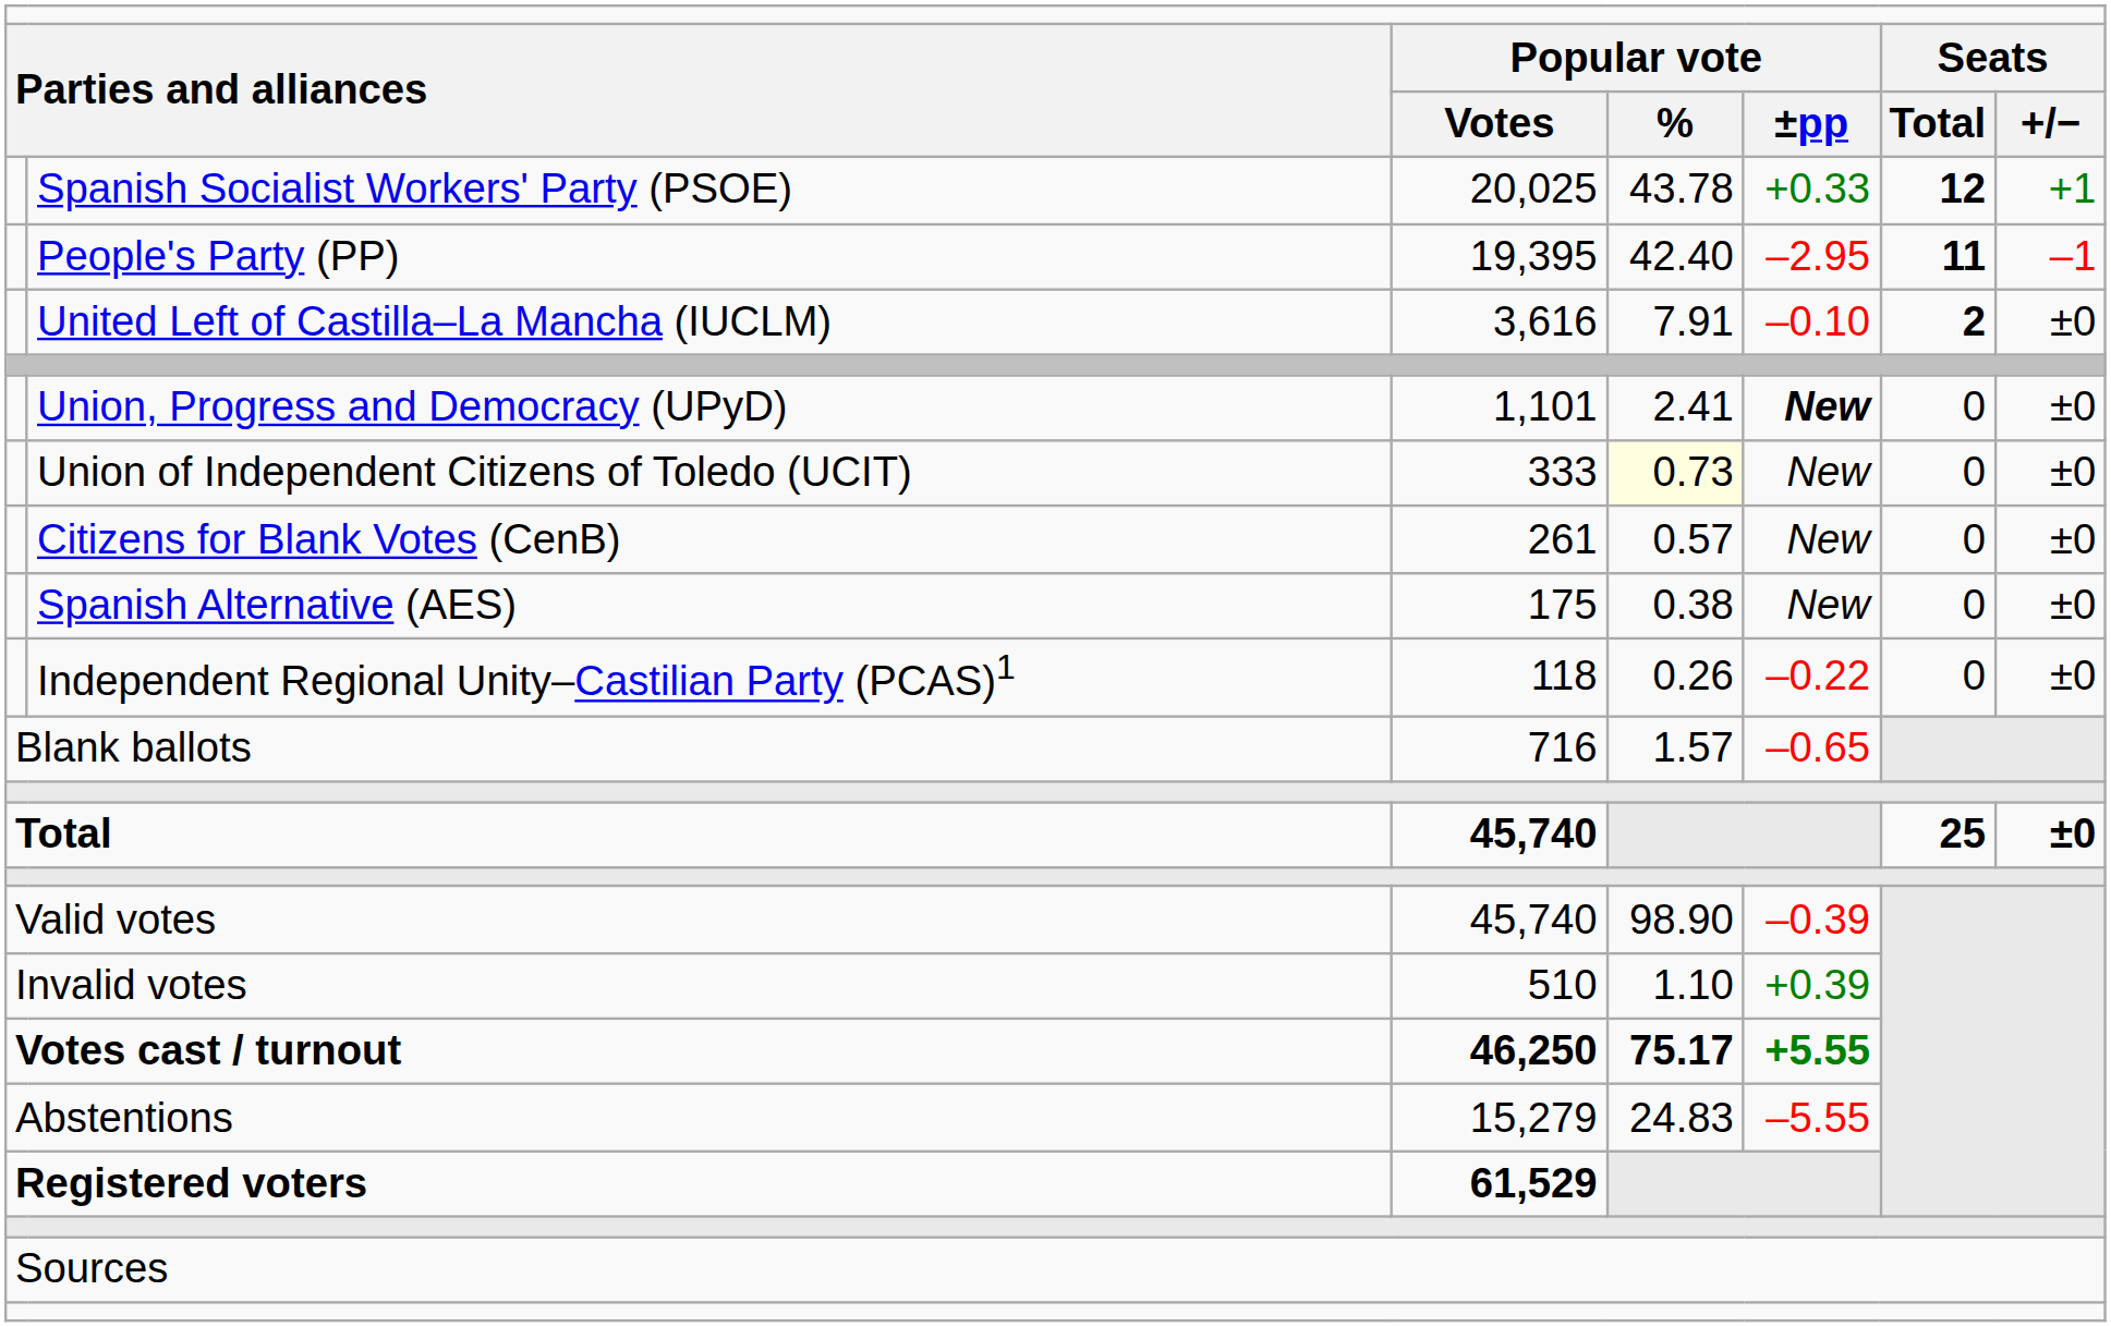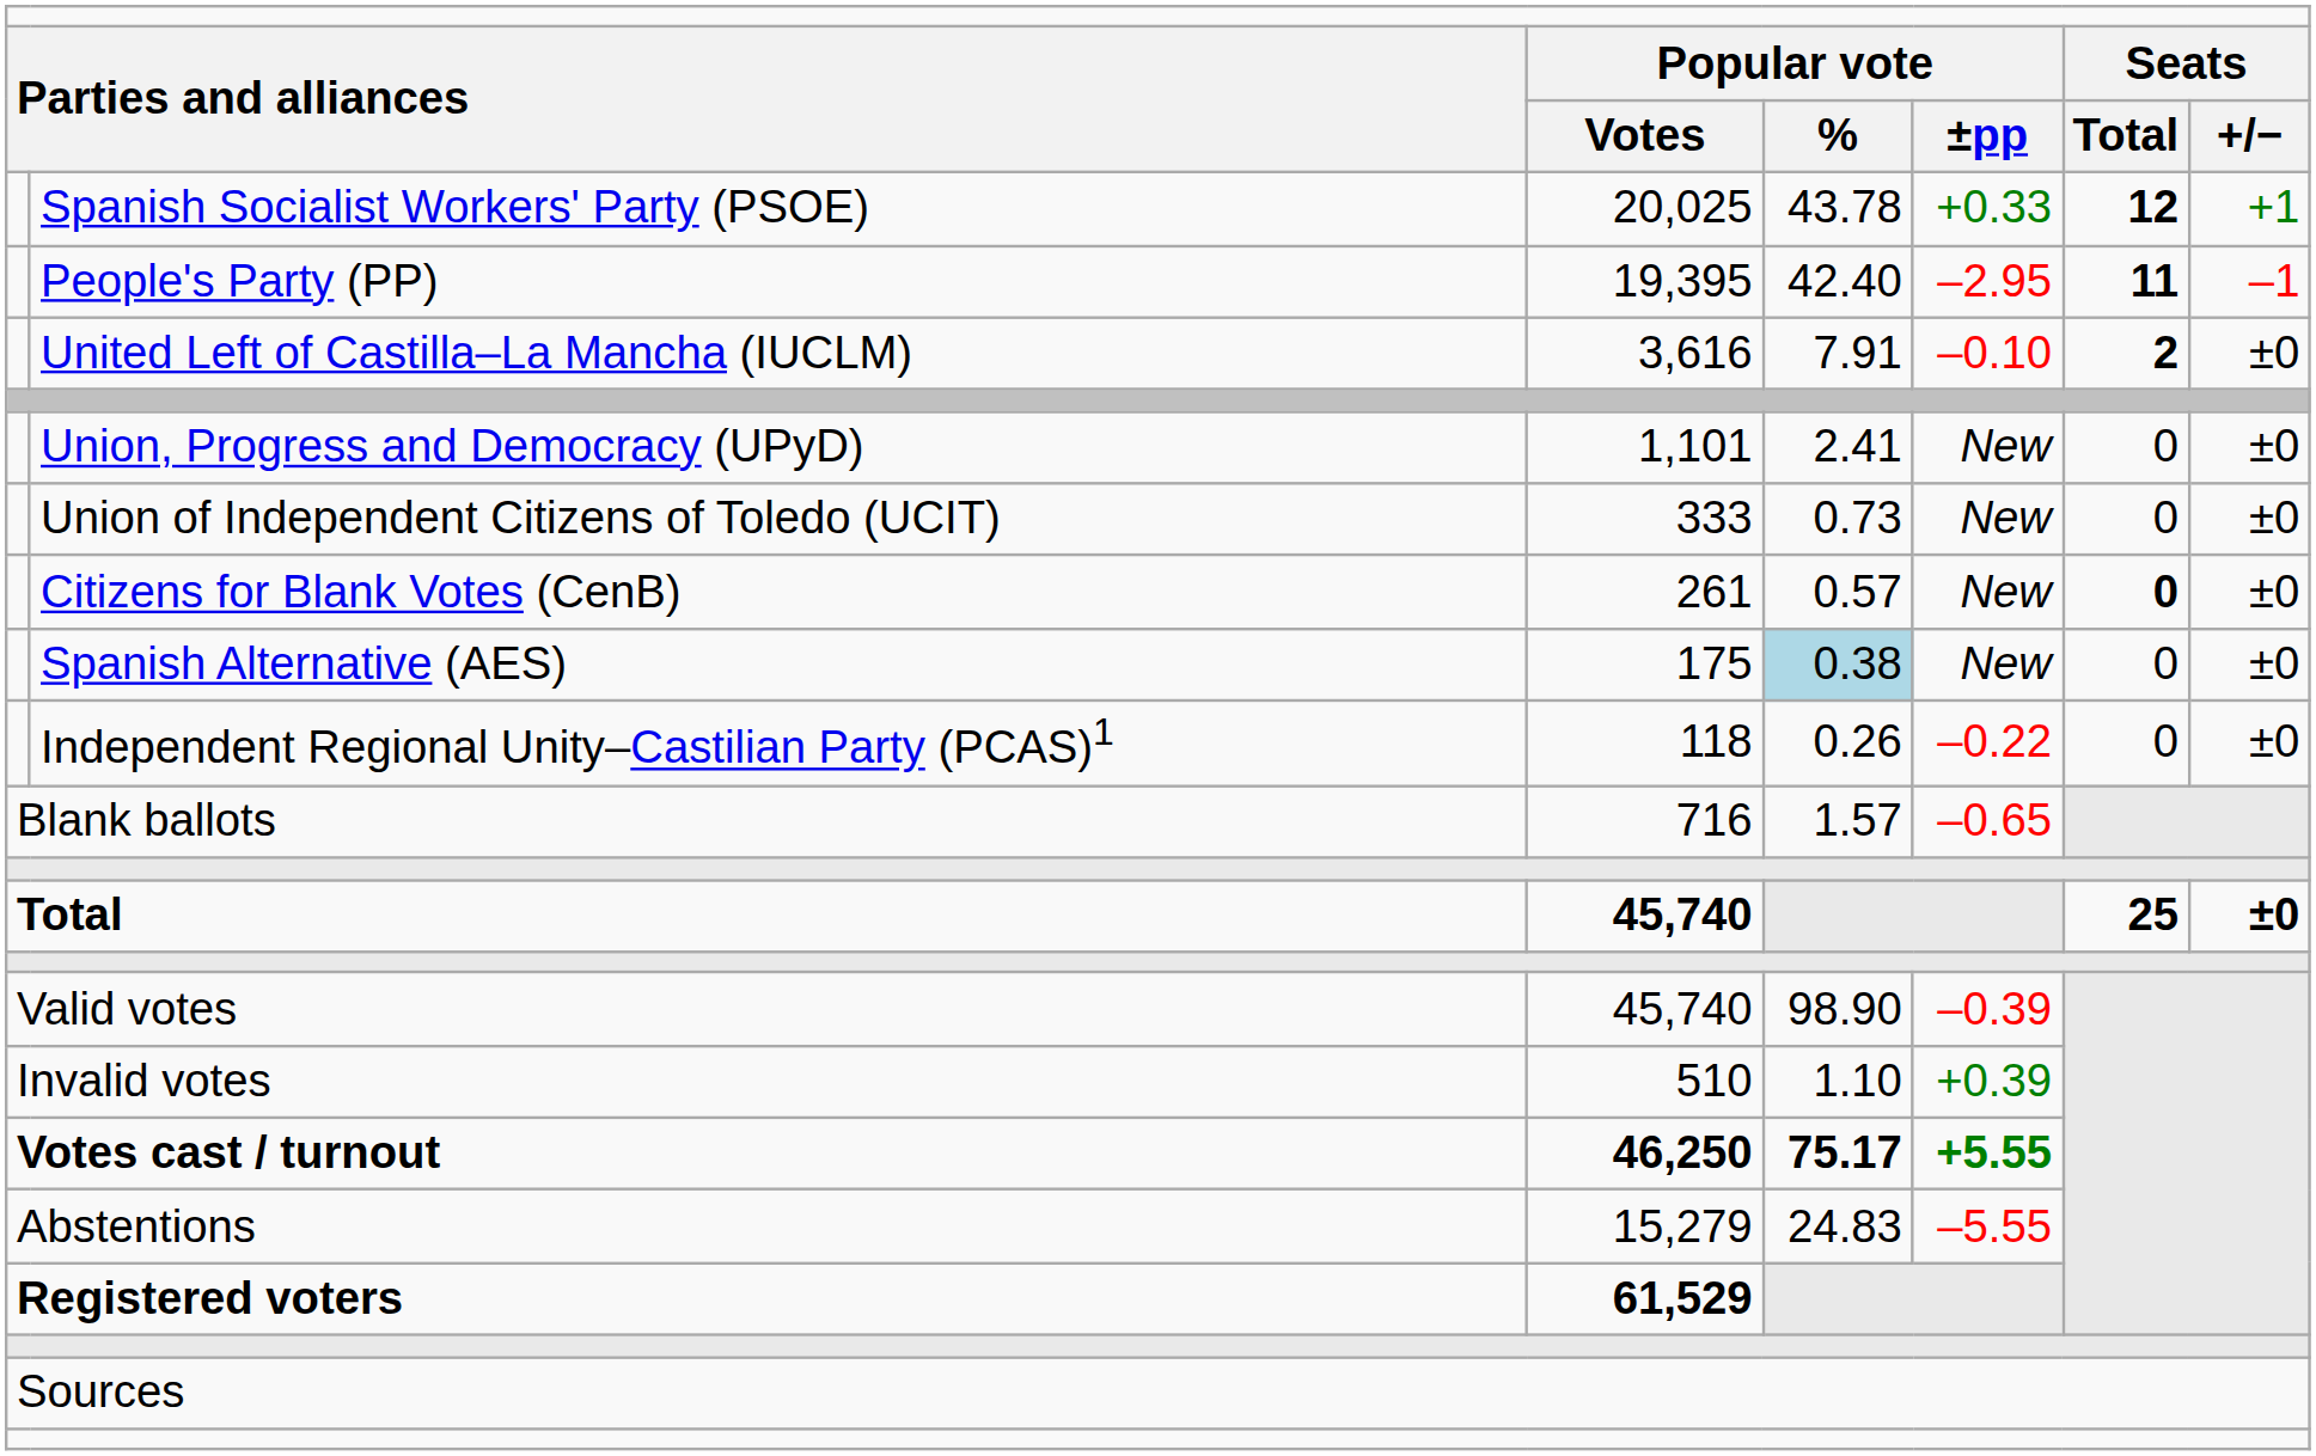Union, Progress and Democracy (UPyD) | column 5: bold -> normal
Union of Independent Citizens of Toledo (UCIT) | column 4: lightyellow background -> no background
Citizens for Blank Votes (CenB) | column 6: normal -> bold
Spanish Alternative (AES) | column 4: no background -> lightblue background
